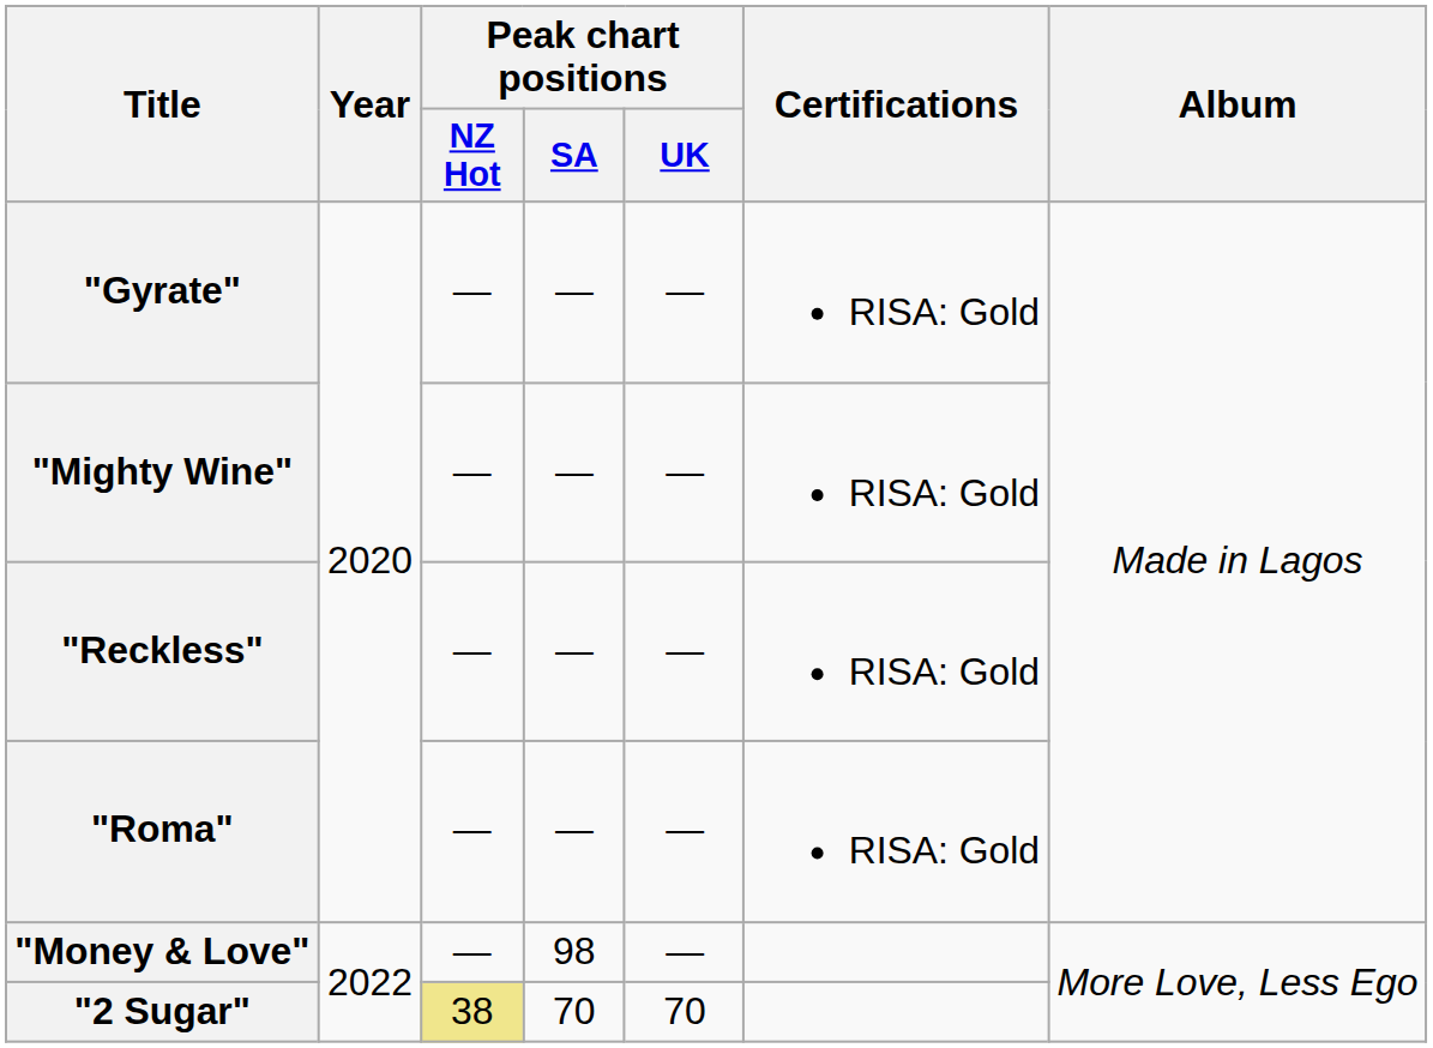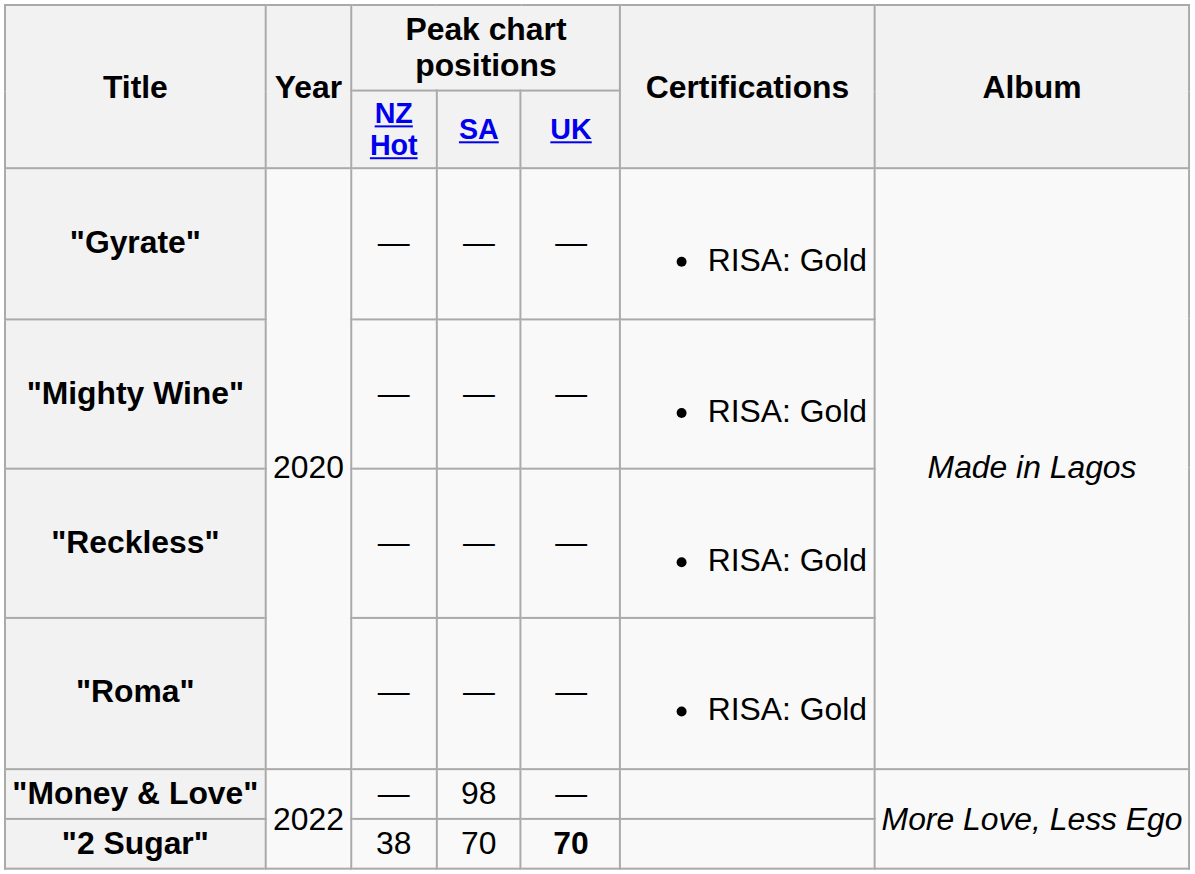"2 Sugar" | Peak chart positions / NZ Hot: khaki background -> no background
"2 Sugar" | Peak chart positions / UK: normal -> bold
